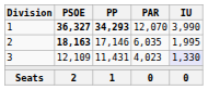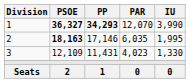3 | IU: lavender background -> no background
